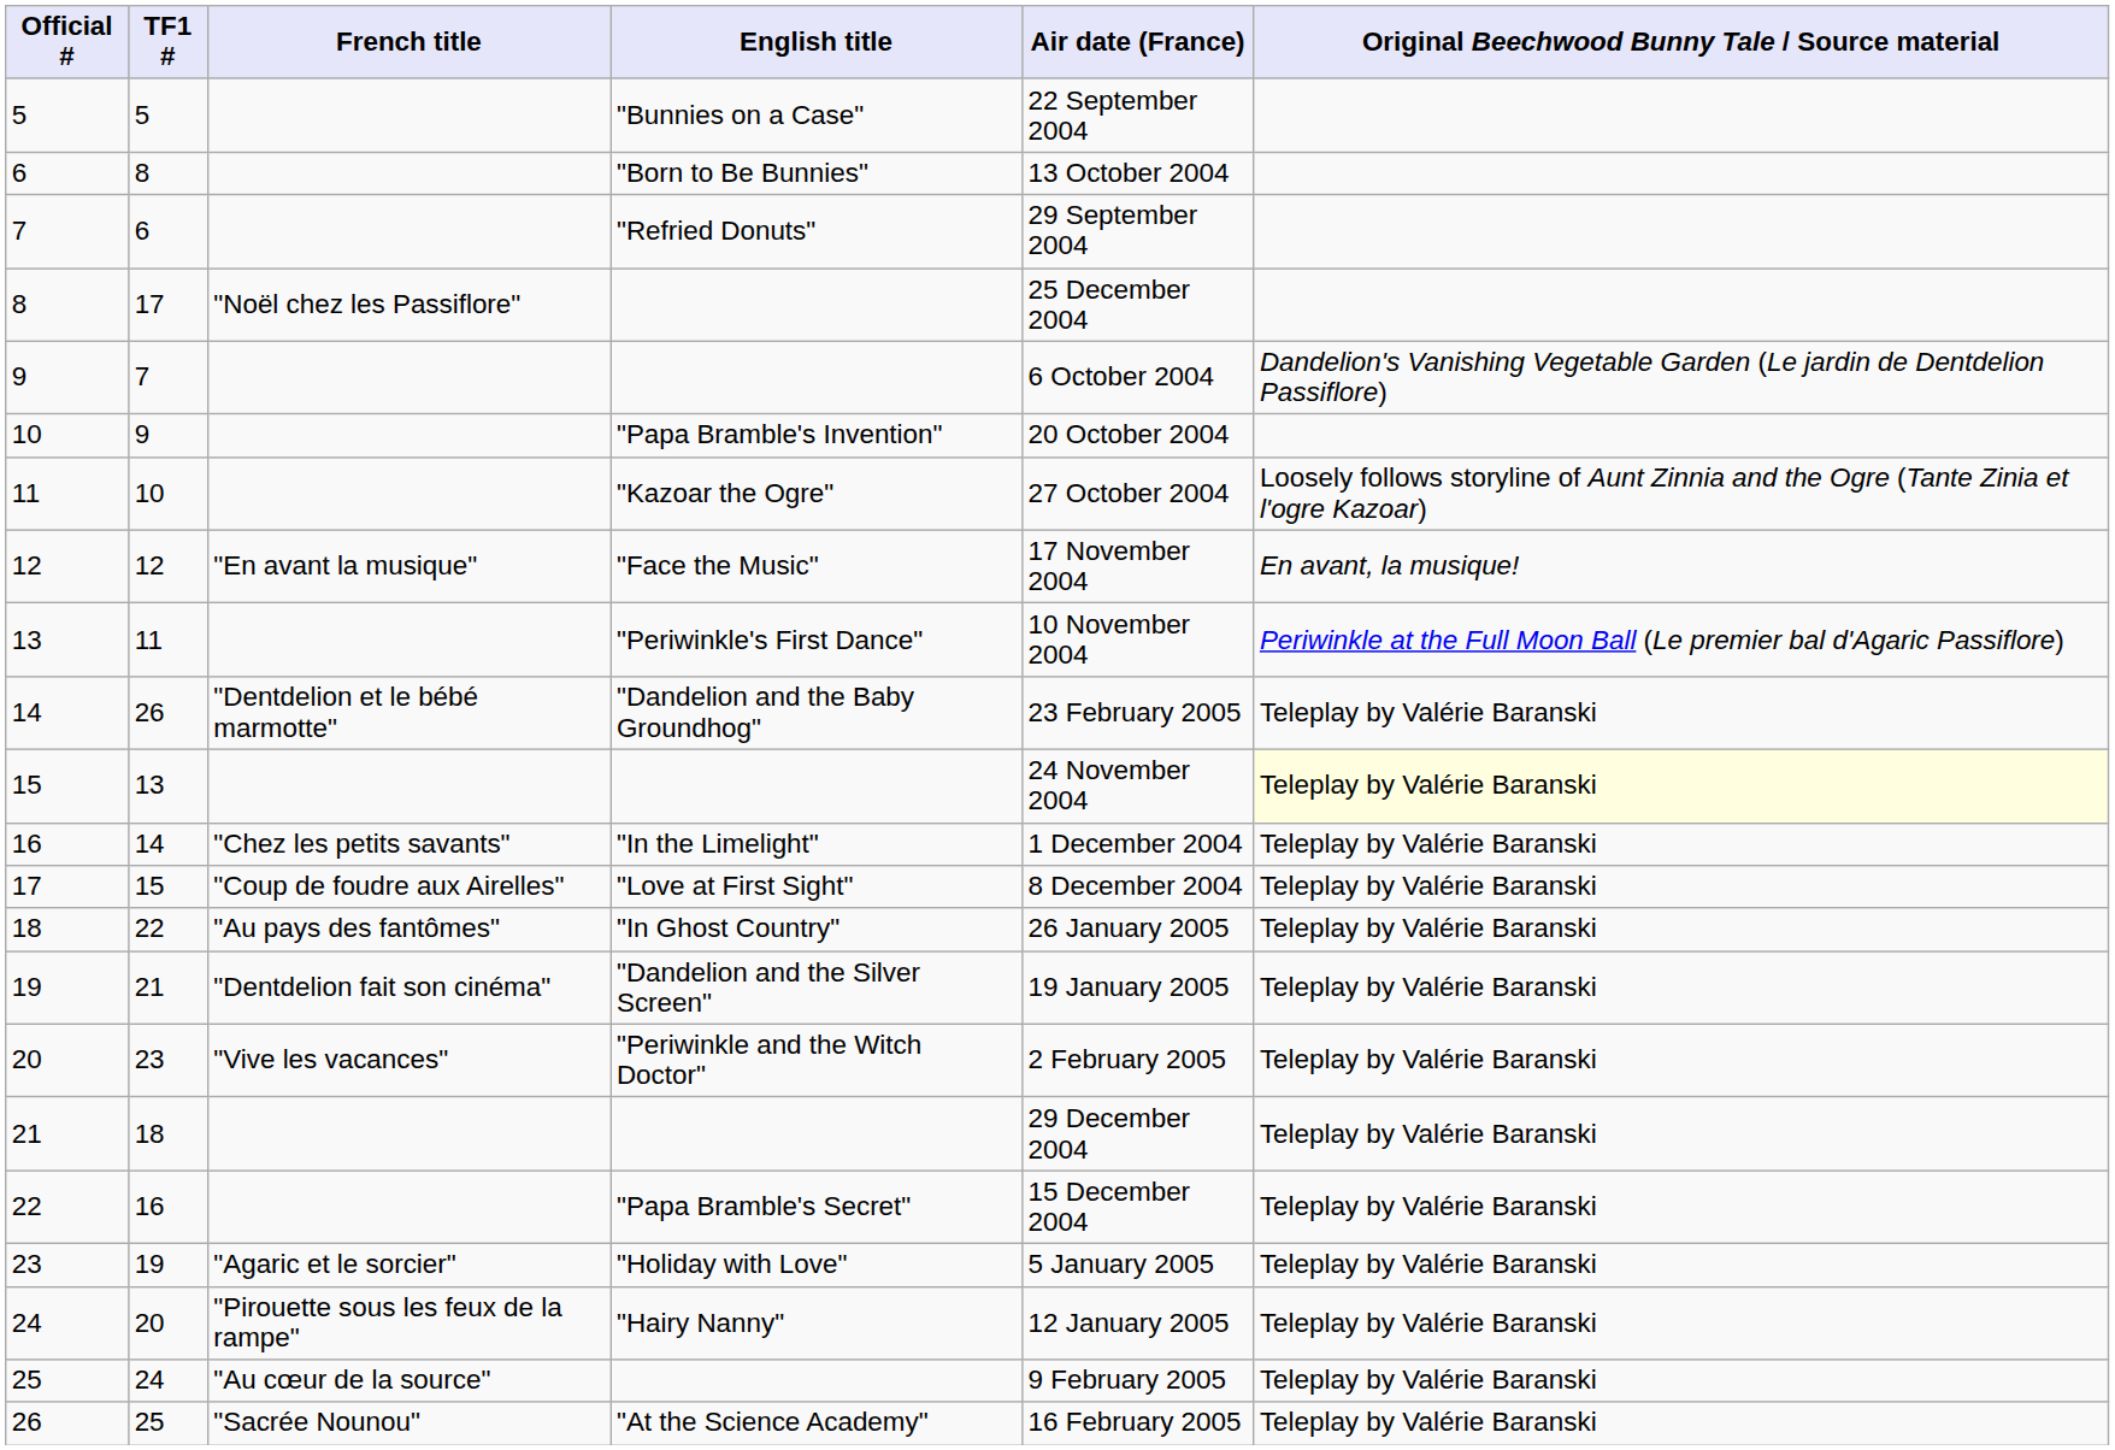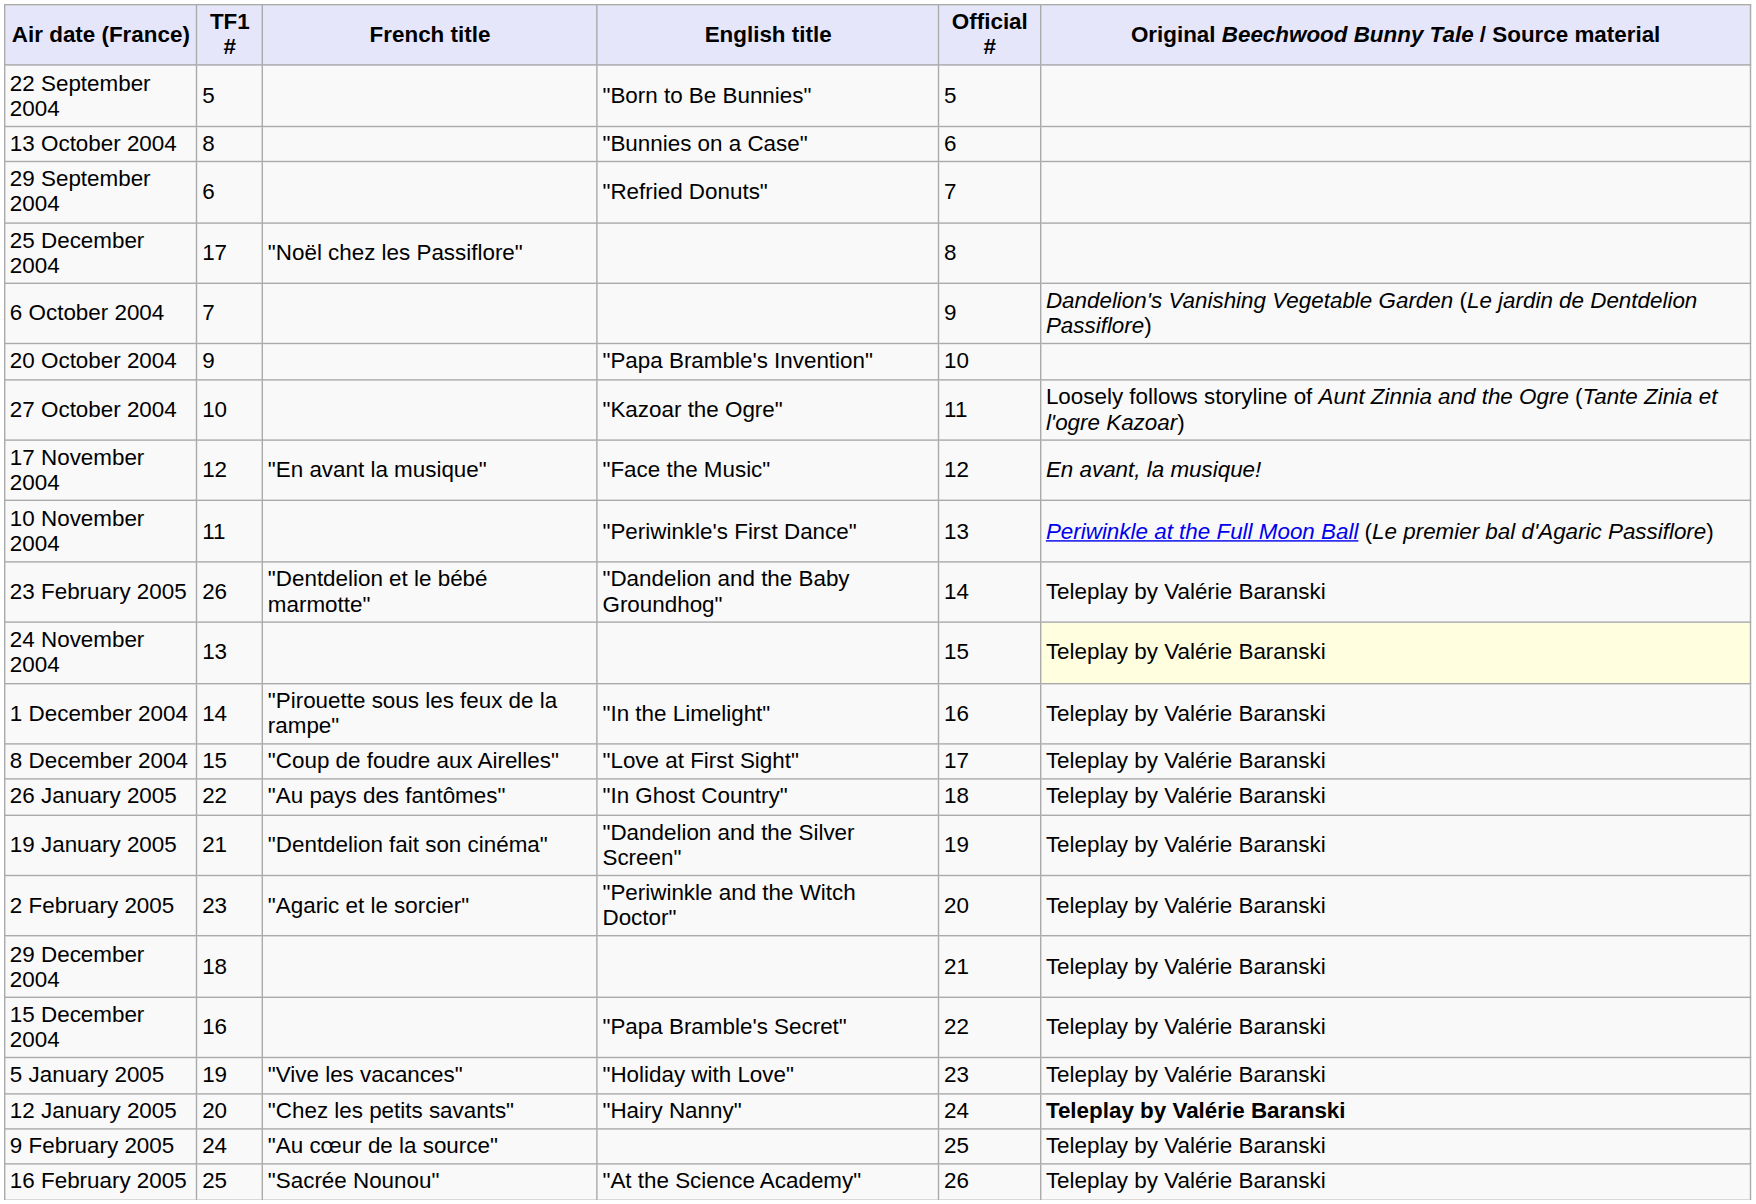columns swapped: Official # <-> Air date (France)
row 2 | English title: "Bunnies on a Case" -> "Born to Be Bunnies"
row 3 | English title: "Born to Be Bunnies" -> "Bunnies on a Case"
row 13 | French title: "Chez les petits savants" -> "Pirouette sous les feux de la rampe"
row 17 | French title: "Vive les vacances" -> "Agaric et le sorcier"
row 20 | French title: "Agaric et le sorcier" -> "Vive les vacances"
row 21 | French title: "Pirouette sous les feux de la rampe" -> "Chez les petits savants"
row 21 | Original Beechwood Bunny Tale / Source material: normal -> bold
